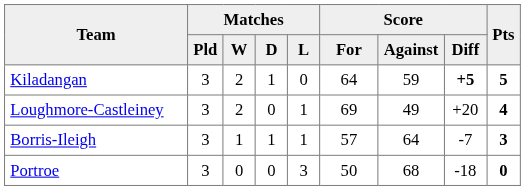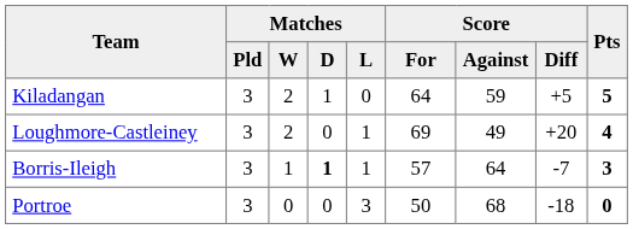Kiladangan | Score / Diff: bold -> normal
Borris-Ileigh | Matches / D: normal -> bold
